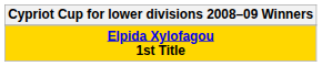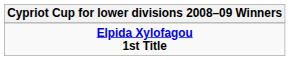row 2 | column 1: gold background -> no background
